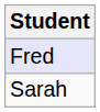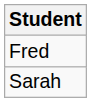row 2 | column 1: lavender background -> no background
